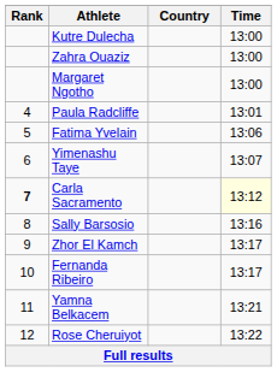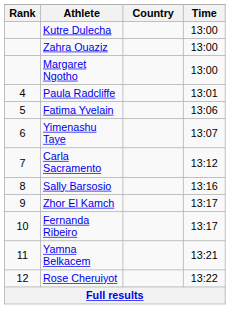Carla Sacramento | Rank: bold -> normal
Carla Sacramento | Time: lightyellow background -> no background
